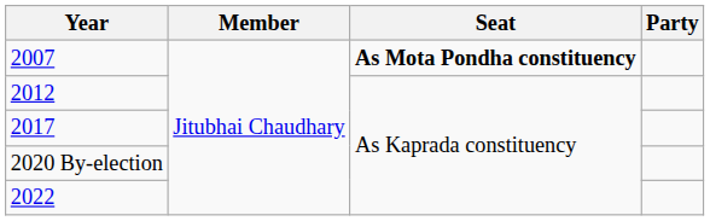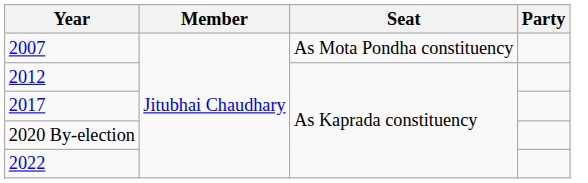2007 | Seat: bold -> normal
